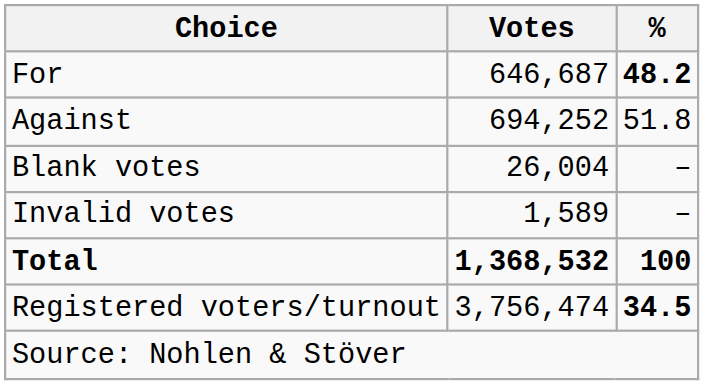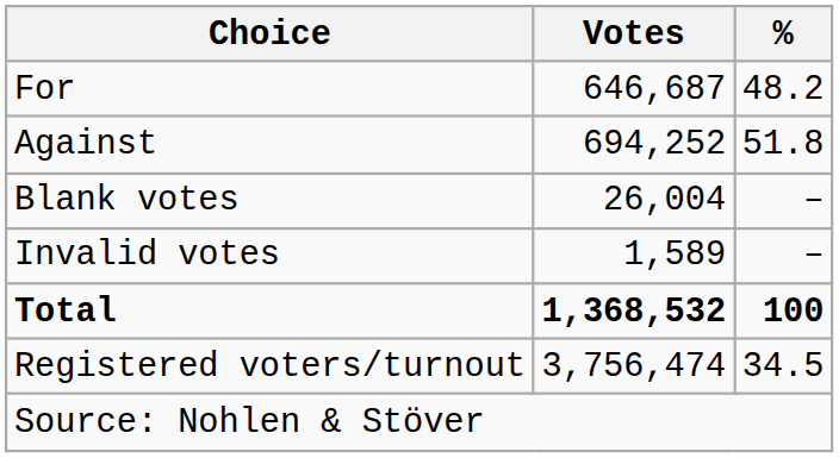For | %: bold -> normal
Registered voters/turnout | %: bold -> normal
